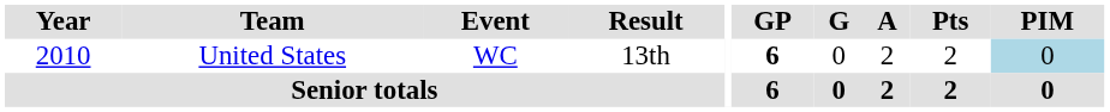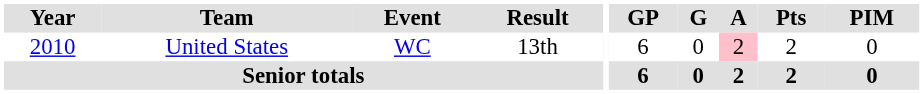United States | GP: bold -> normal
United States | A: no background -> pink background
United States | PIM: lightblue background -> no background
